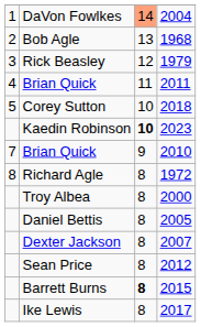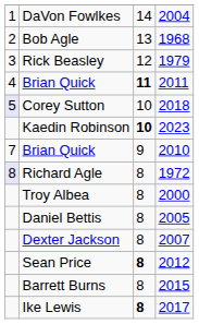DaVon Fowlkes | column 3: lightsalmon background -> no background
Brian Quick / 2011 | column 3: normal -> bold
Corey Sutton | column 1: no background -> lavender background
Richard Agle | column 1: no background -> lavender background
Sean Price | column 3: normal -> bold
Barrett Burns | column 3: bold -> normal
Ike Lewis | column 3: normal -> bold
